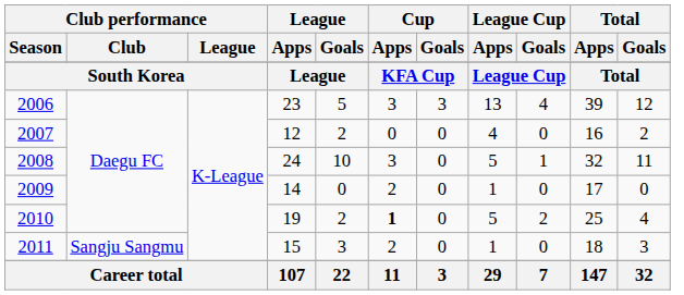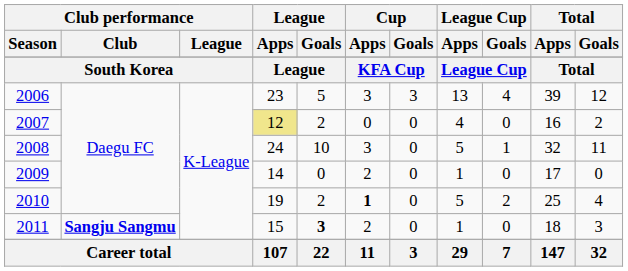2007 | League / Apps: no background -> khaki background
2011 | Club performance / Club: normal -> bold
2011 | League / Goals: normal -> bold
